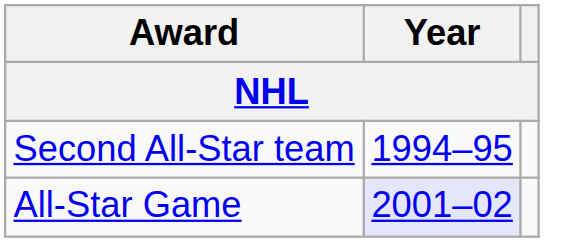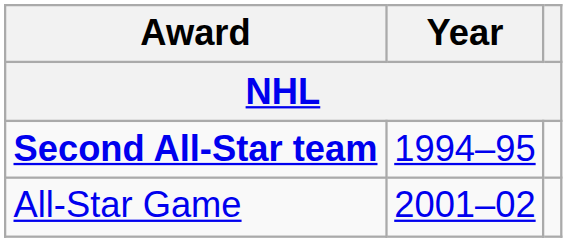row 3 | Award: normal -> bold
row 4 | Year: lavender background -> no background
